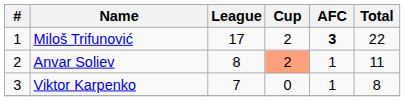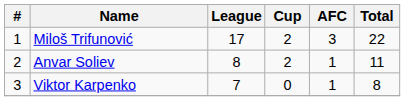Miloš Trifunović | AFC: bold -> normal
Anvar Soliev | Cup: lightsalmon background -> no background
